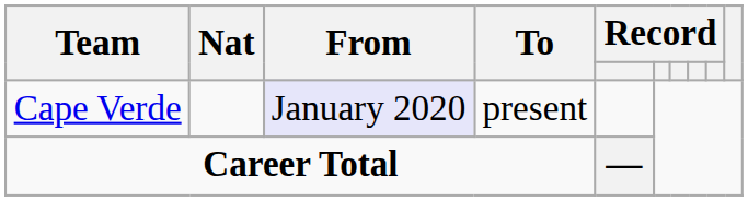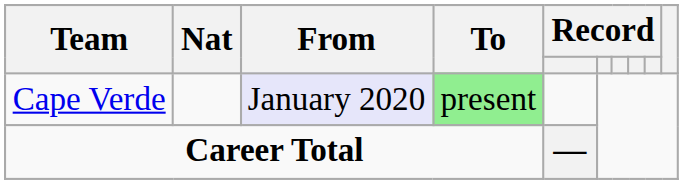Cape Verde | To: no background -> lightgreen background
